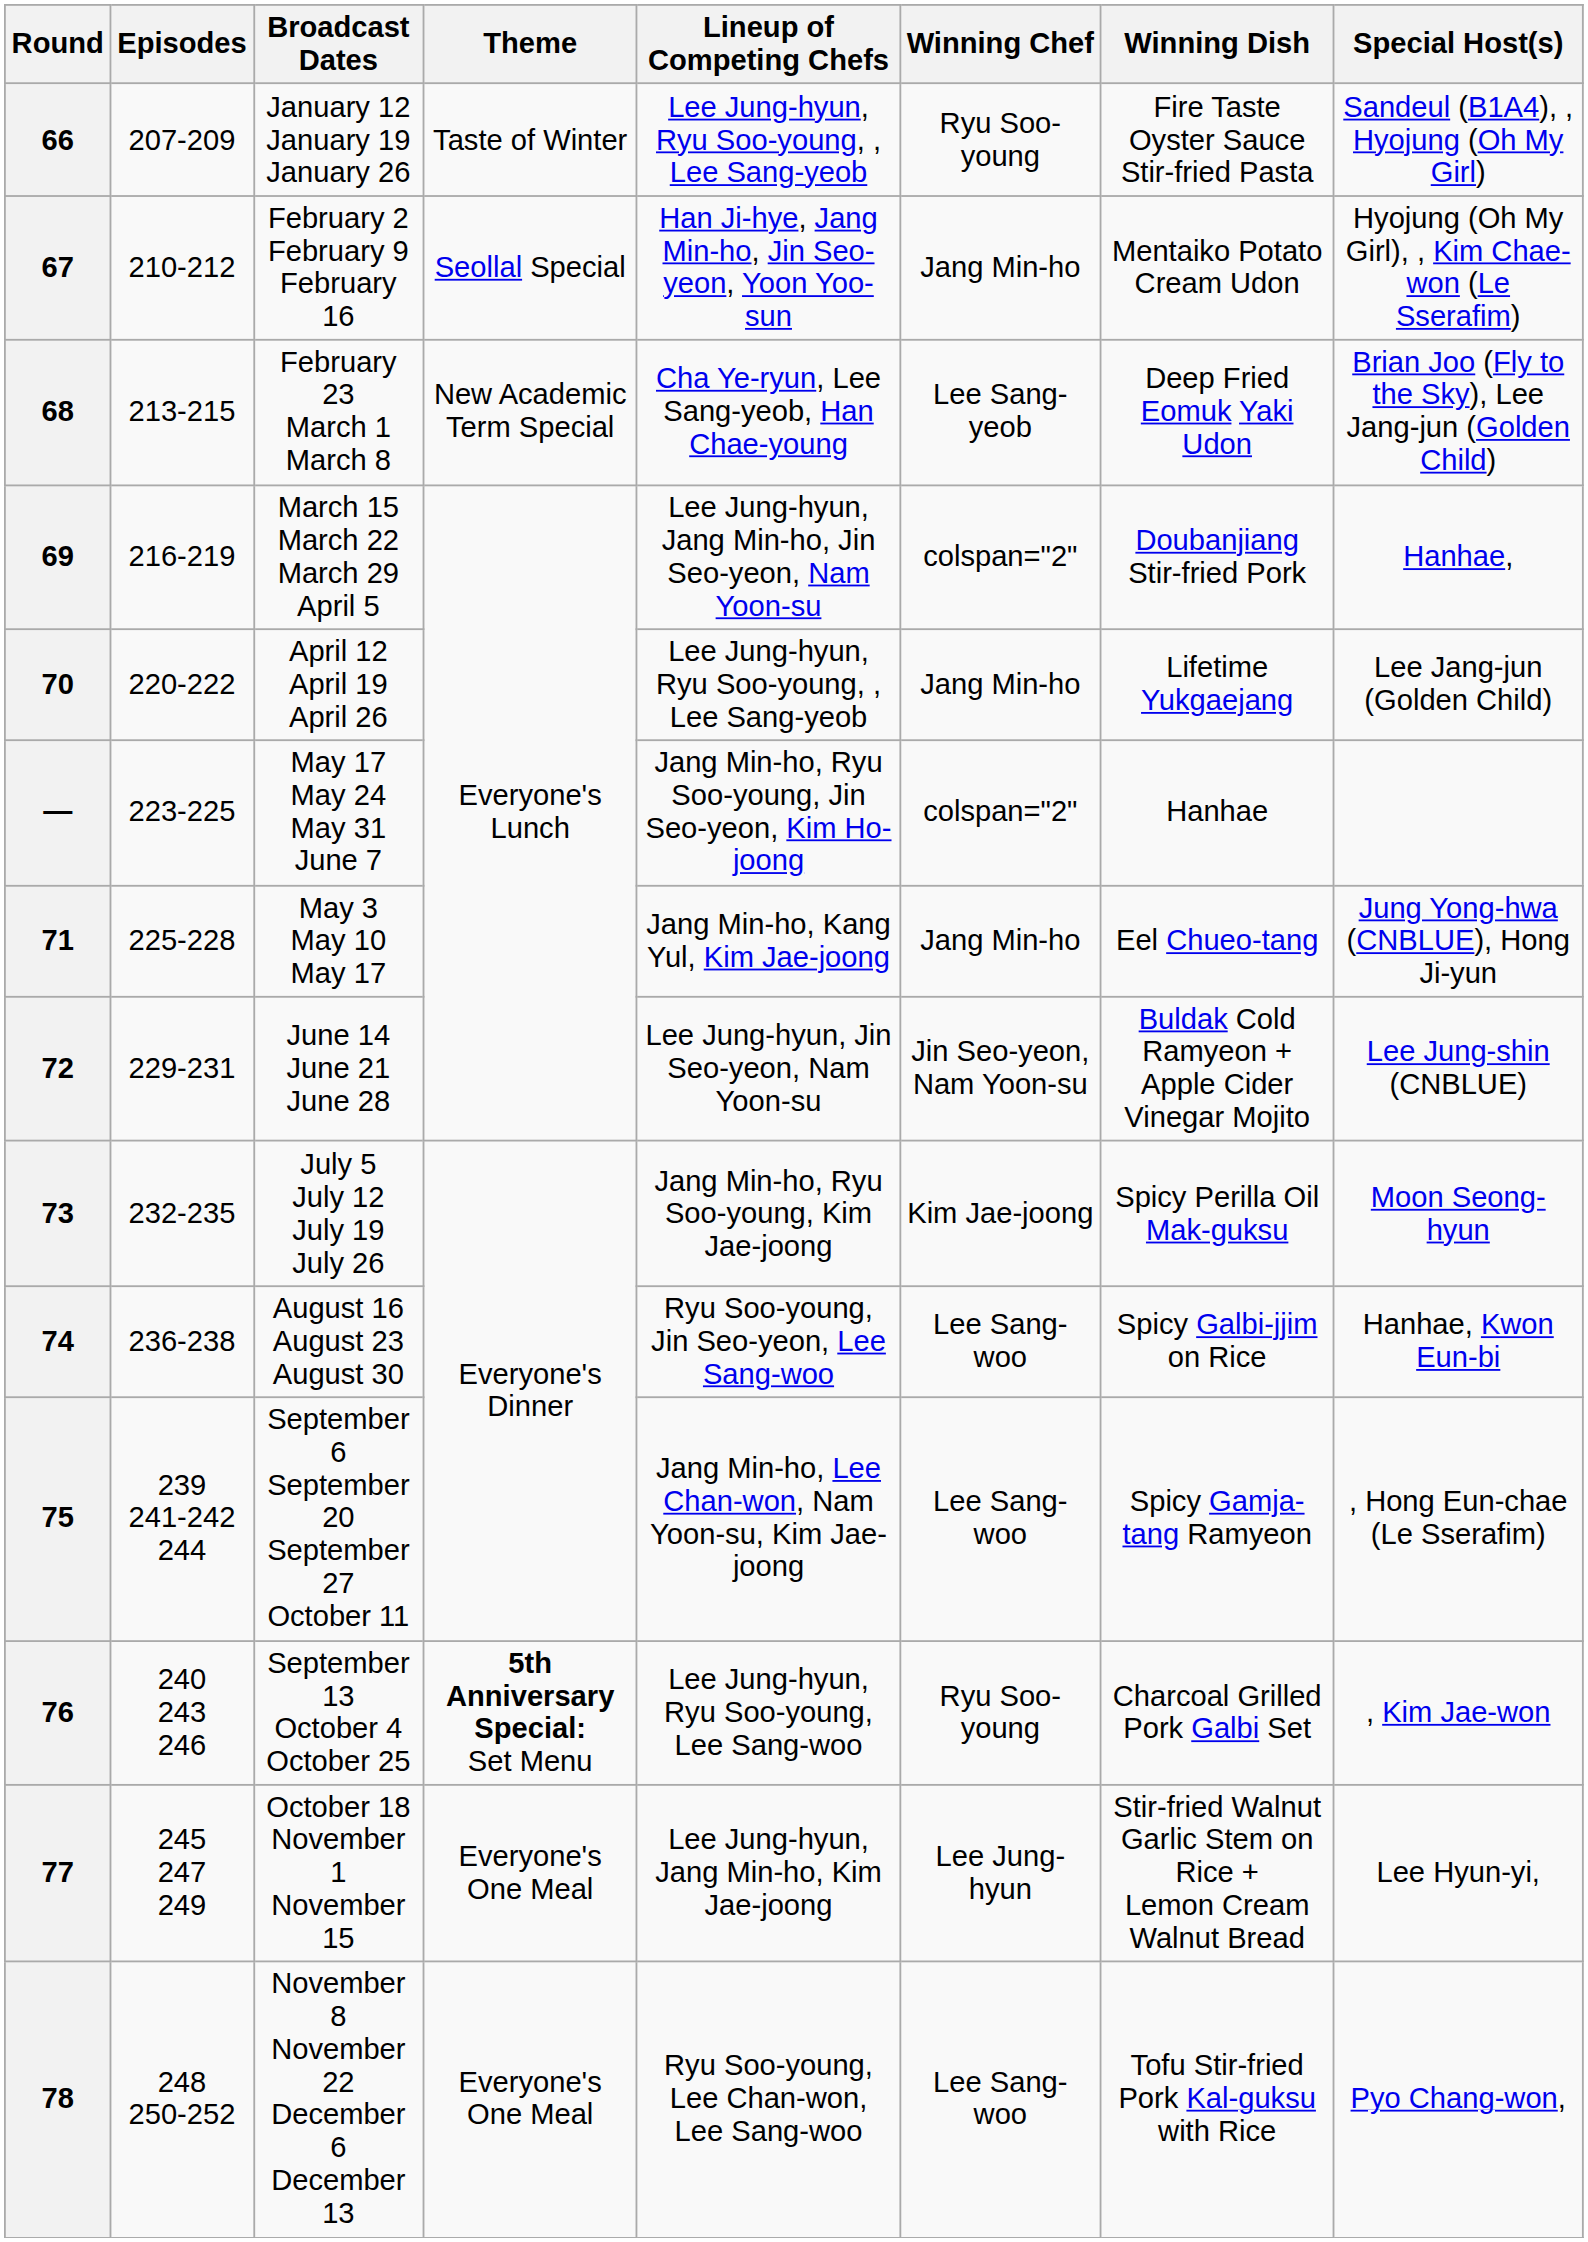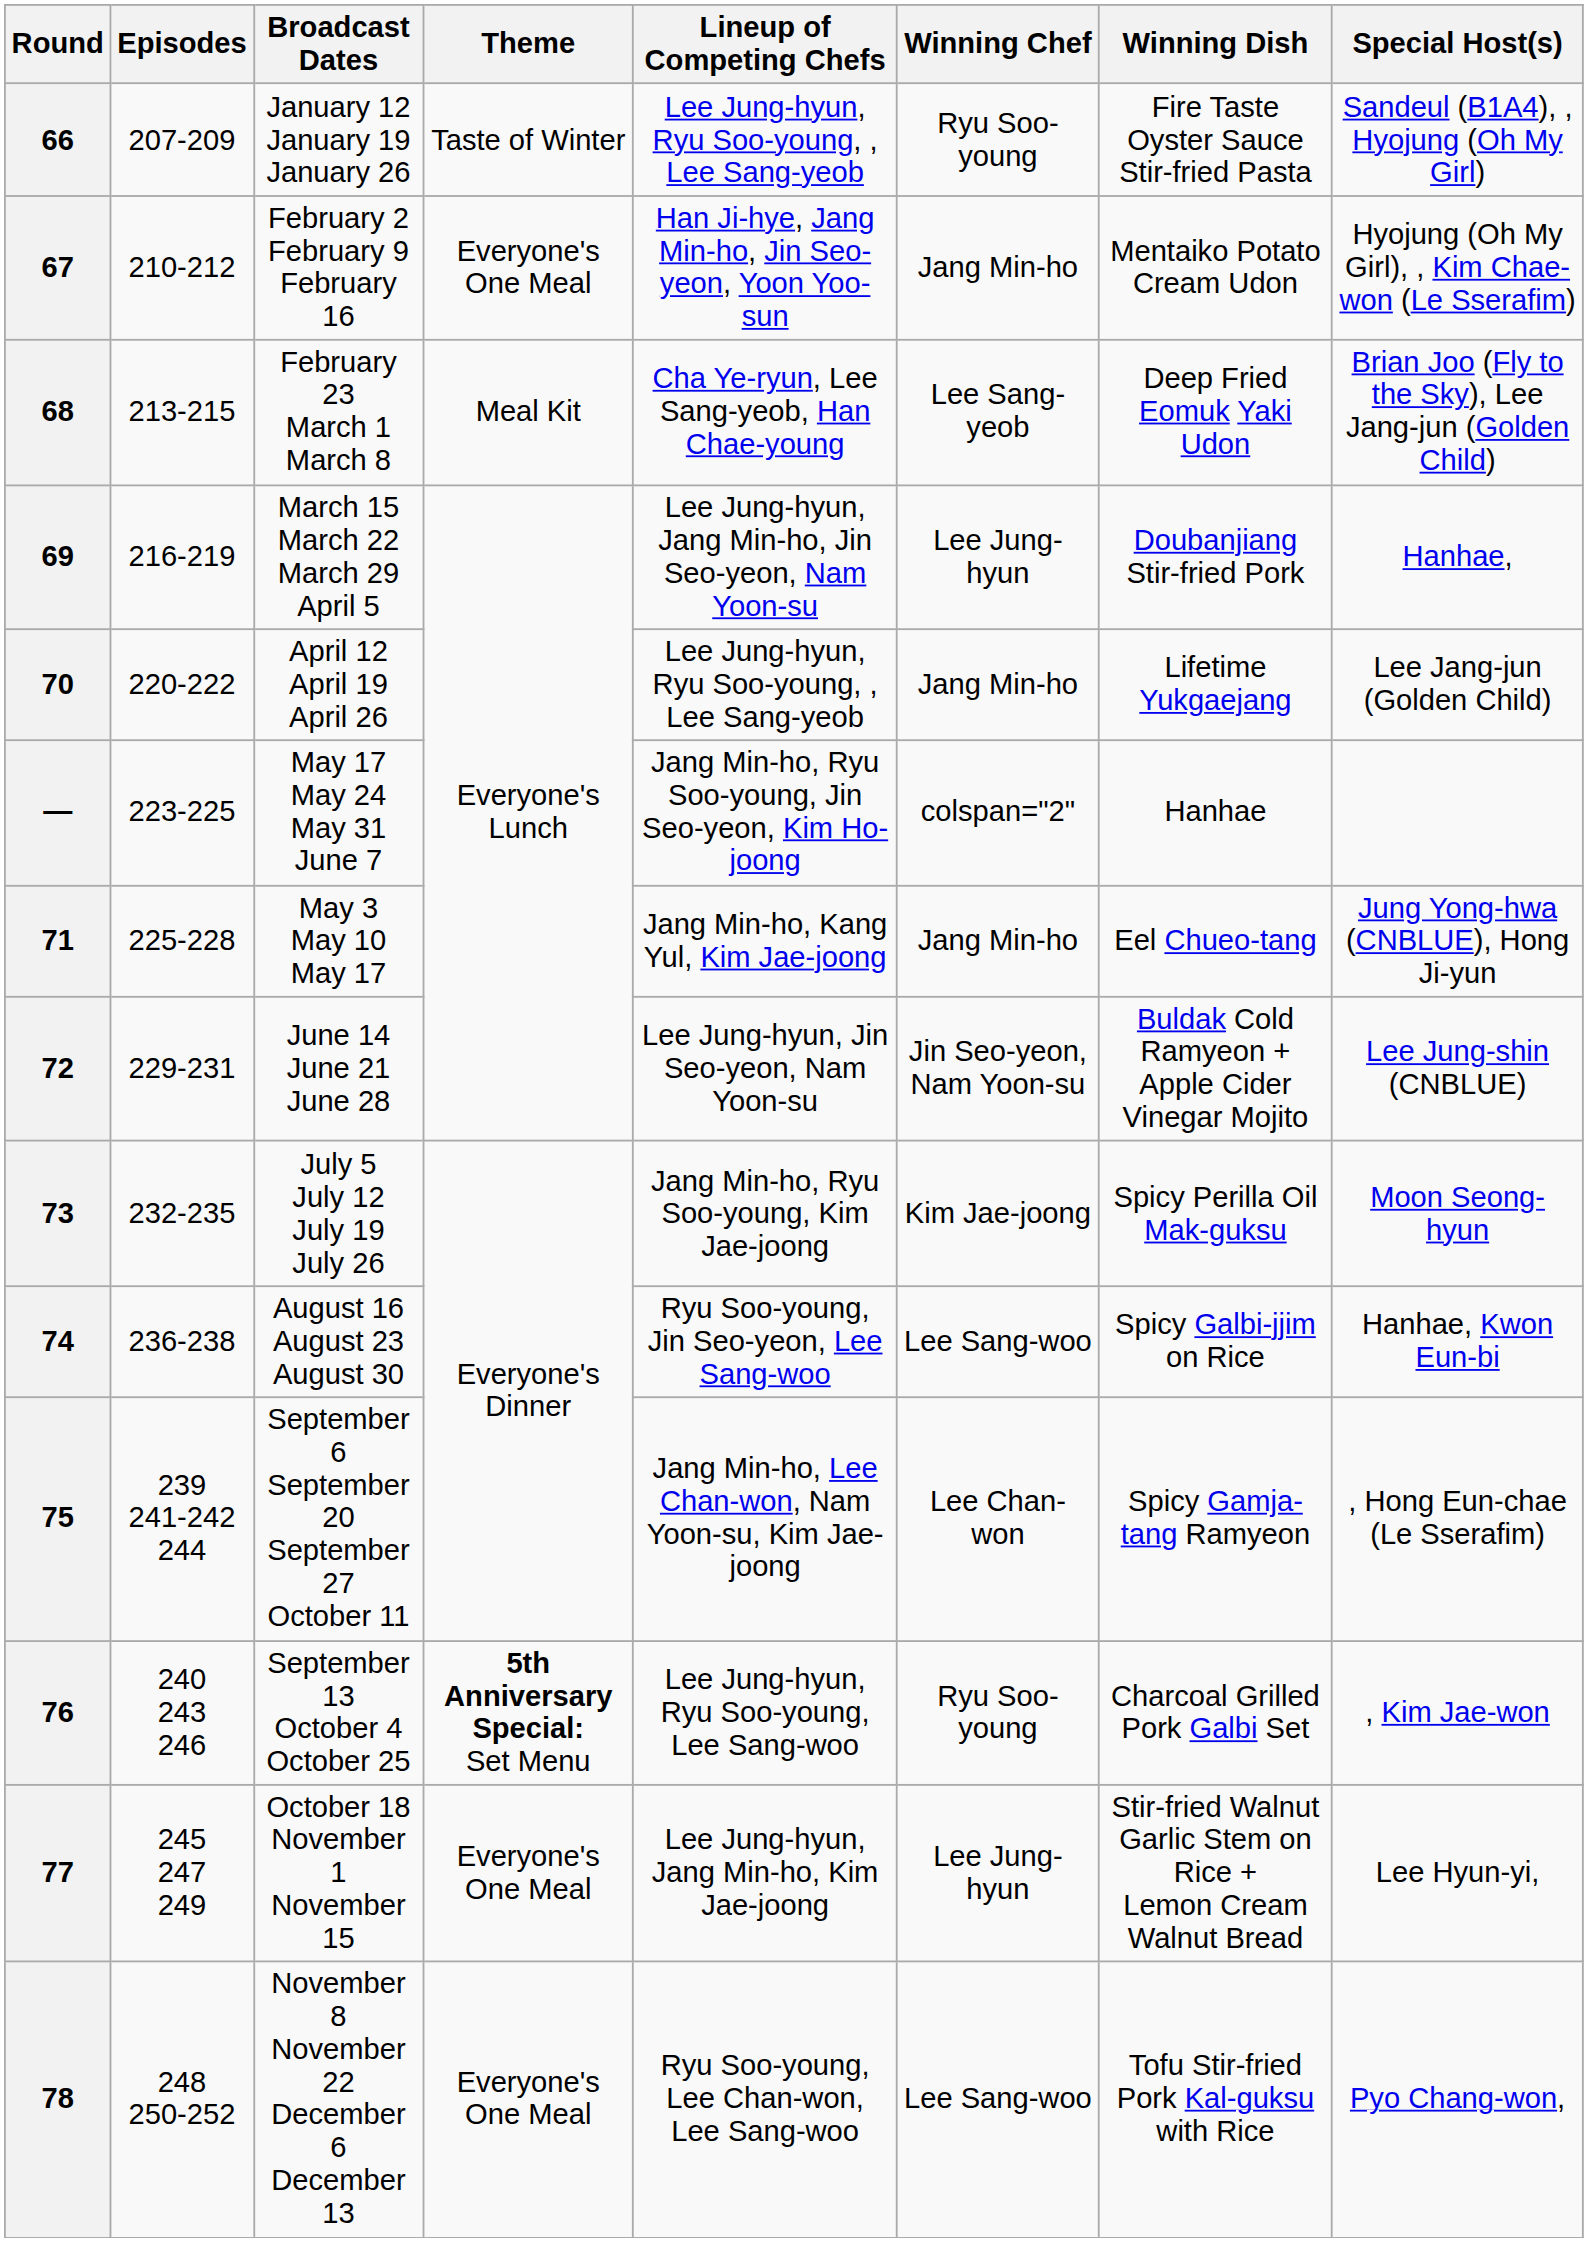67 | Theme: Seollal Special -> Everyone's One Meal
68 | Theme: New Academic Term Special -> Meal Kit
69 | Winning Chef: colspan="2" -> Lee Jung-hyun
75 | Winning Chef: Lee Sang-woo -> Lee Chan-won
